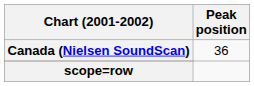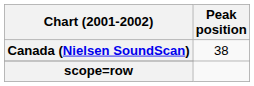Canada (Nielsen SoundScan) | Peak position: 36 -> 38
